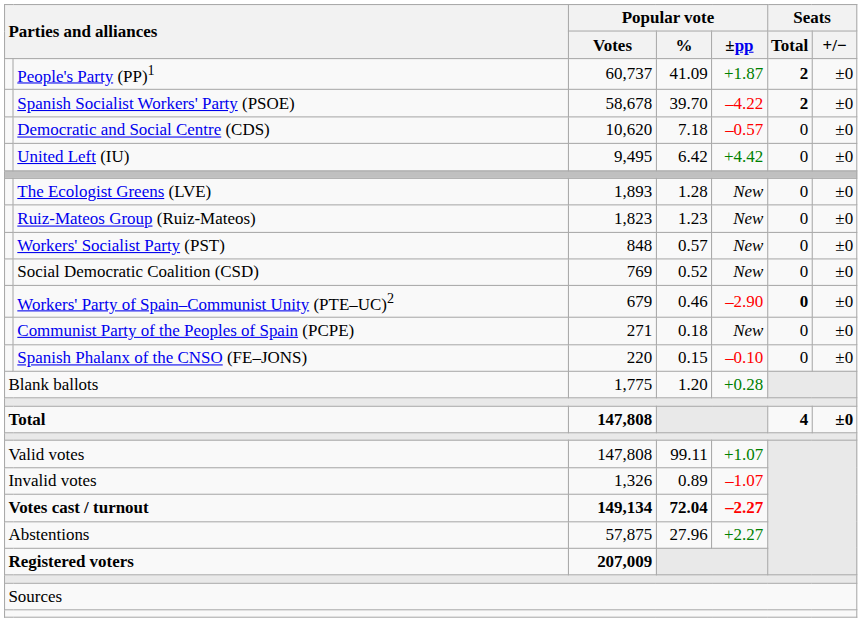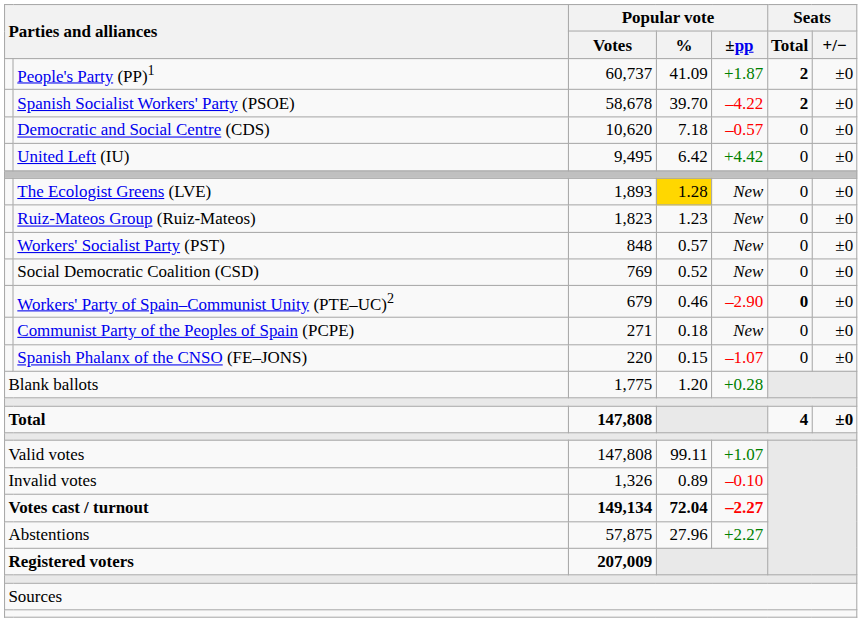The Ecologist Greens (LVE) | Popular vote / %: no background -> gold background
Spanish Phalanx of the CNSO (FE–JONS) | Popular vote / ±pp: –0.10 -> –1.07
Invalid votes | Popular vote / ±pp: –1.07 -> –0.10
